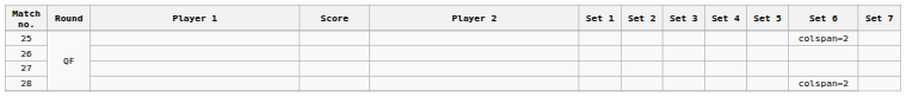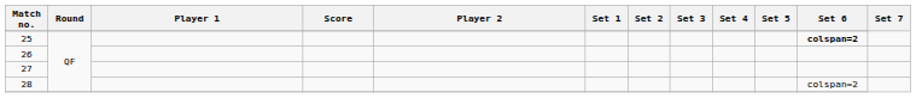25 | Set 6: normal -> bold
